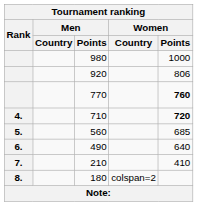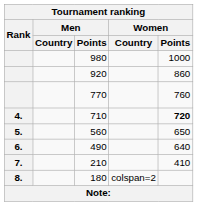920 | Women / Points: 806 -> 860
770 | Women / Points: bold -> normal
560 | Women / Points: 685 -> 650
